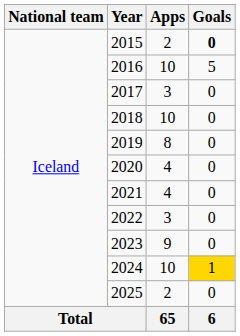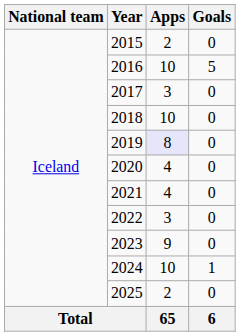2015 | Goals: bold -> normal
2019 | Apps: no background -> lavender background
2024 | Goals: gold background -> no background
